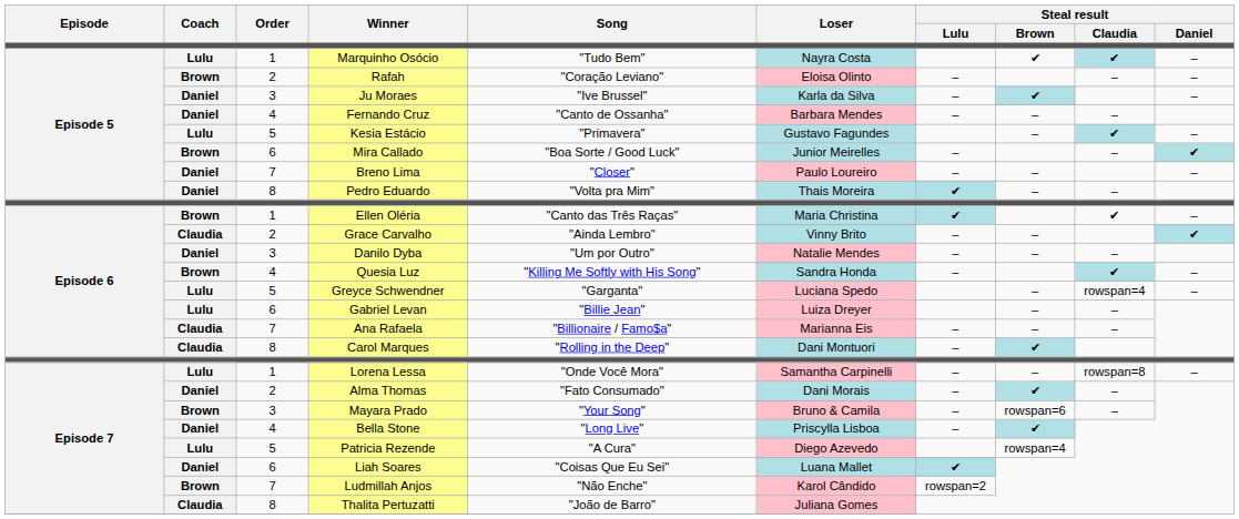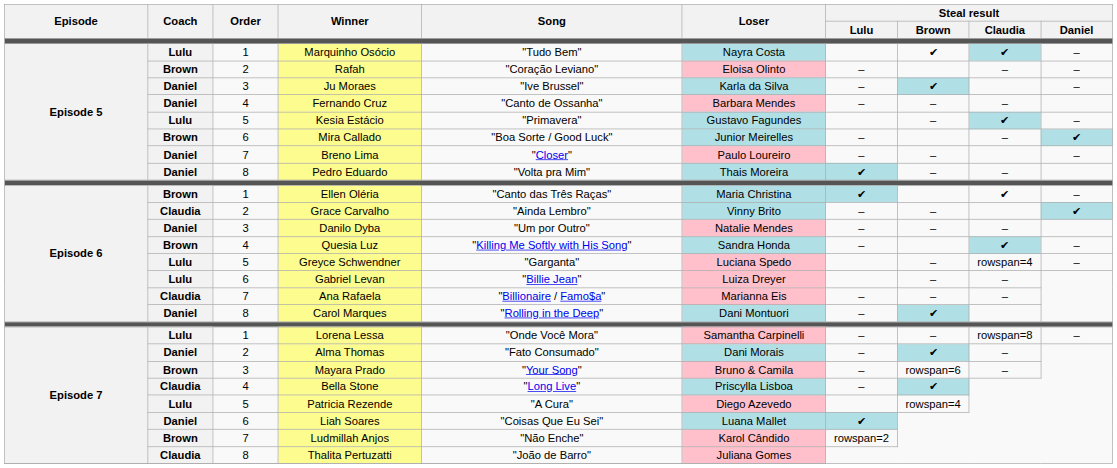Carol Marques | Coach: Claudia -> Daniel
Bella Stone | Coach: Daniel -> Claudia
